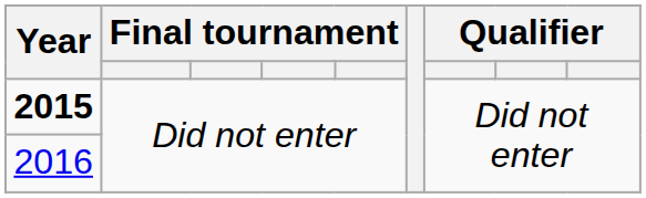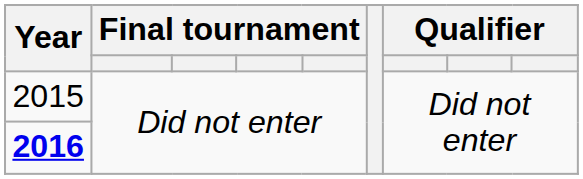2015 | Year: bold -> normal
2016 | Year: normal -> bold
